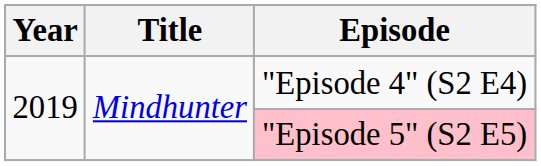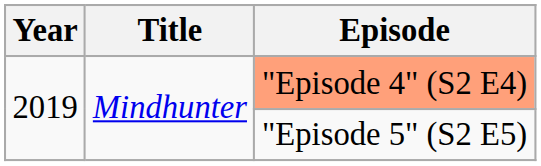"Episode 4" (S2 E4) | Episode: no background -> lightsalmon background
"Episode 5" (S2 E5) | Episode: pink background -> no background
